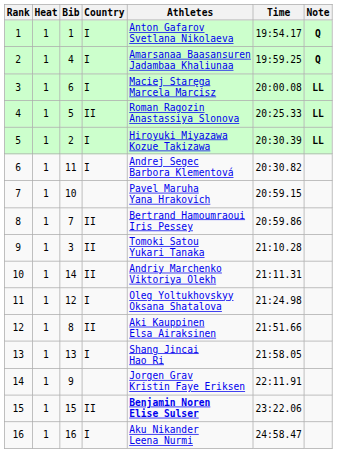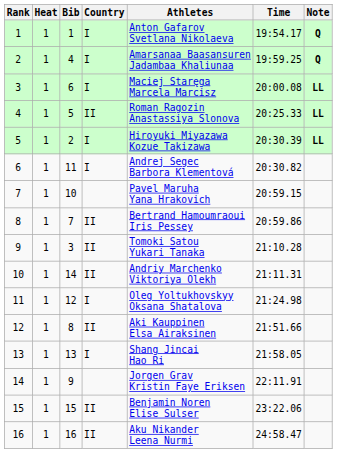row 16 | Athletes: bold -> normal
row 17 | Country: I -> II
